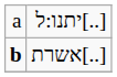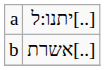אשרת[..] | column 1: bold -> normal
